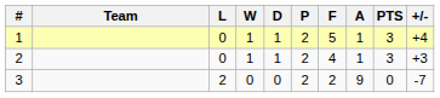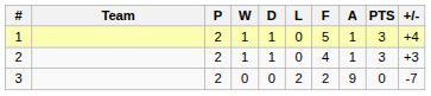columns swapped: P <-> L
